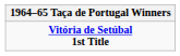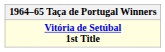row 2 | column 1: no background -> lightyellow background
